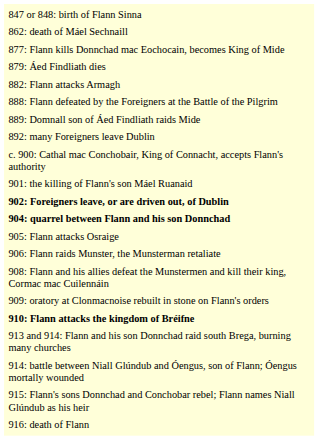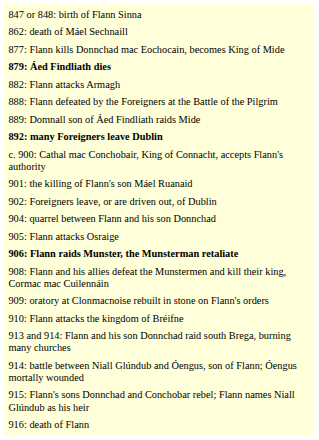row 4 | column 1: normal -> bold
row 8 | column 1: normal -> bold
row 11 | column 1: bold -> normal
row 12 | column 1: bold -> normal
row 14 | column 1: normal -> bold
row 17 | column 1: bold -> normal
